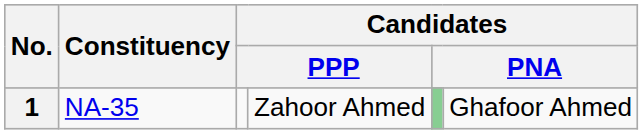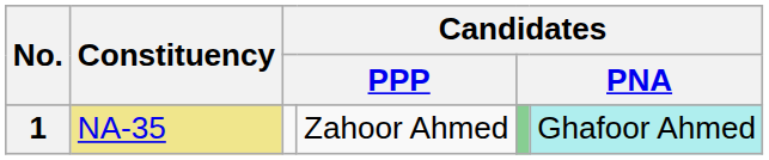1 | Constituency: no background -> khaki background
1 | column 6: no background -> paleturquoise background
